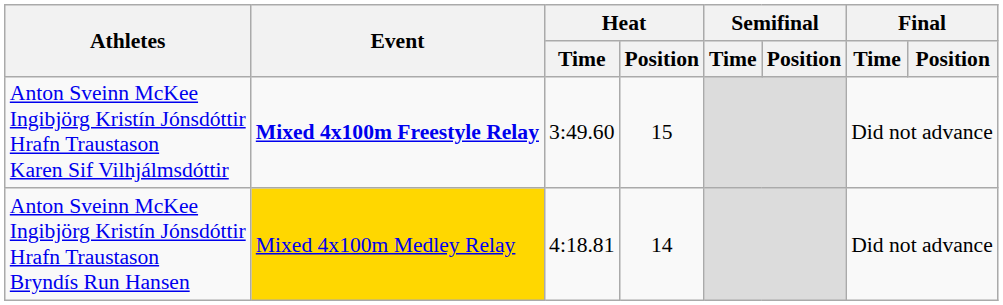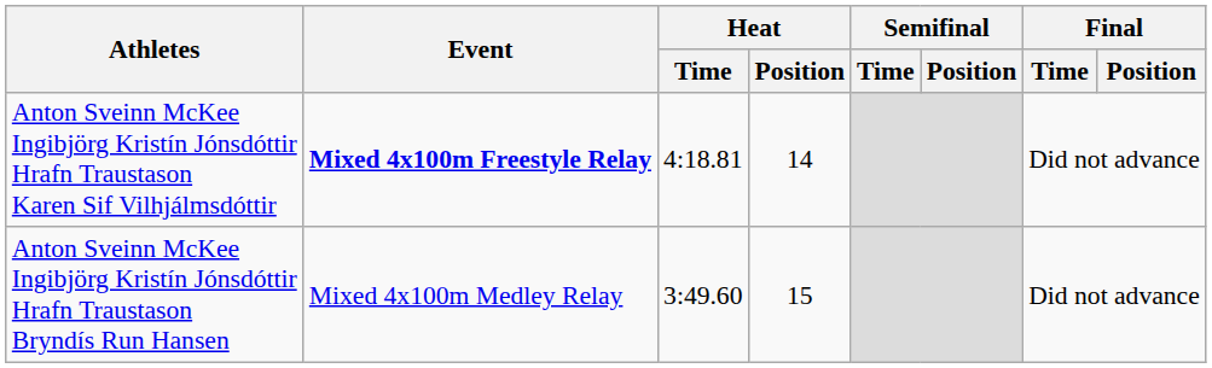row 3 | Heat / Time: 3:49.60 -> 4:18.81
row 3 | Heat / Position: 15 -> 14
row 4 | Event: gold background -> no background
row 4 | Heat / Time: 4:18.81 -> 3:49.60
row 4 | Heat / Position: 14 -> 15
